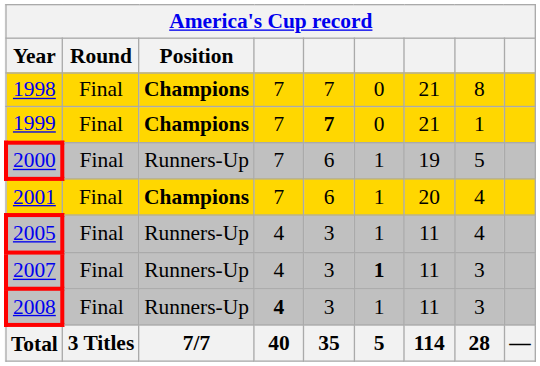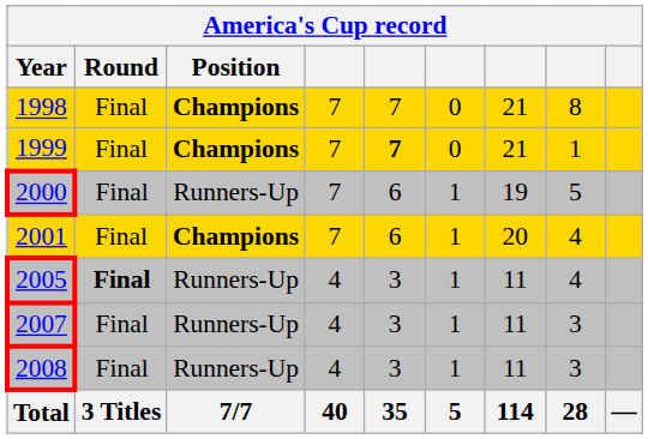2005 | Round: normal -> bold
2007 | column 6: bold -> normal
2008 | column 4: bold -> normal
